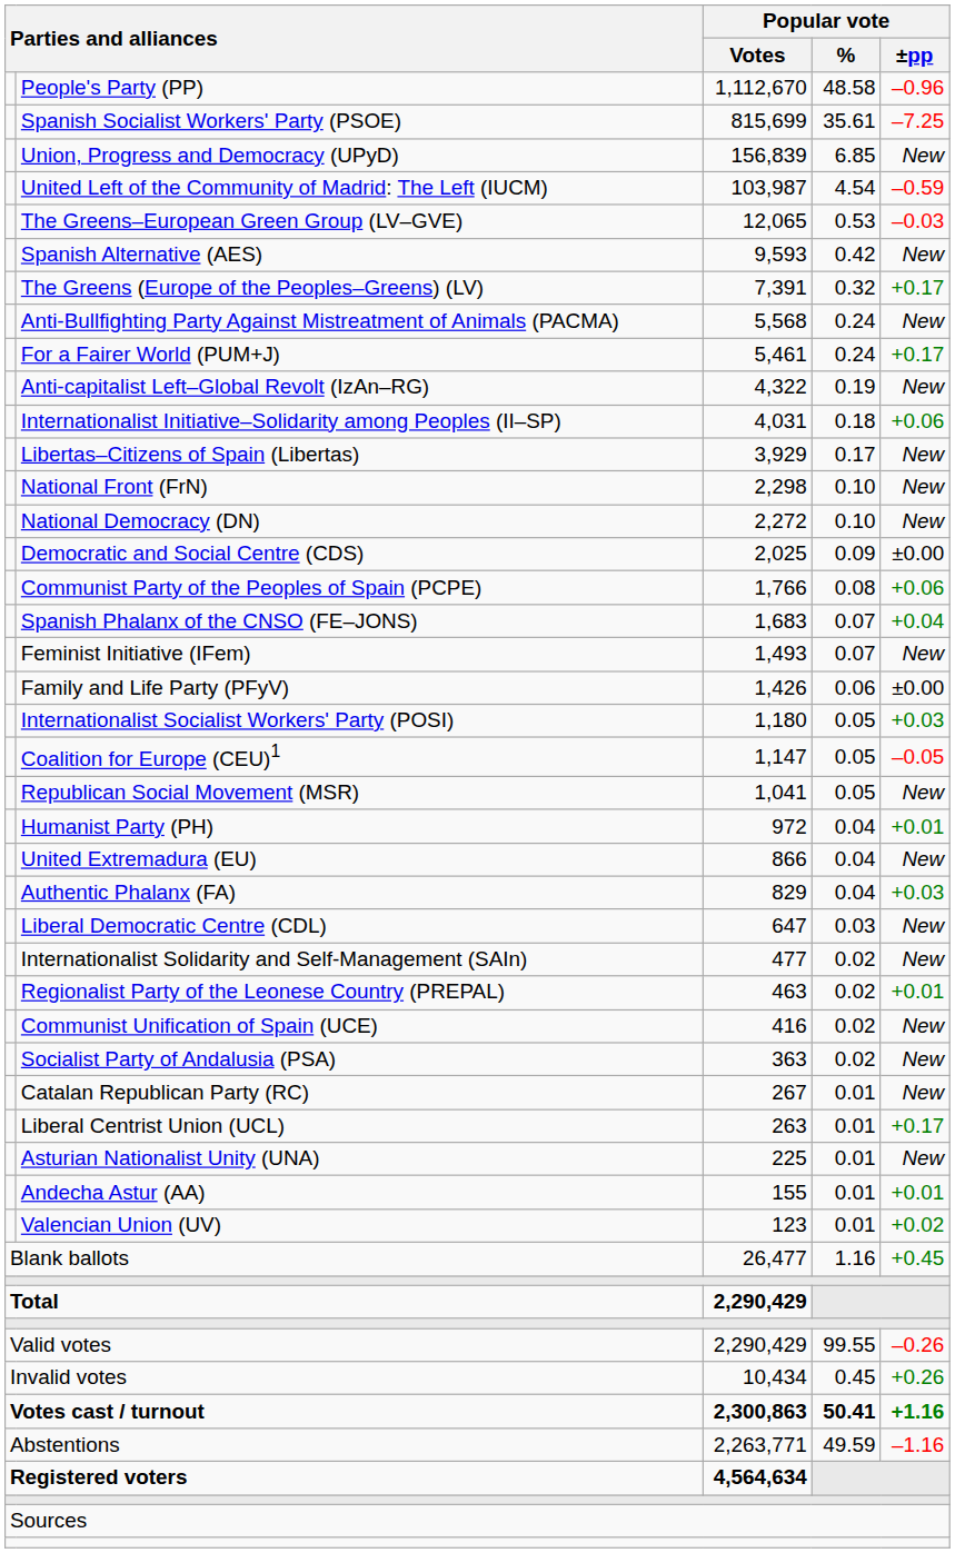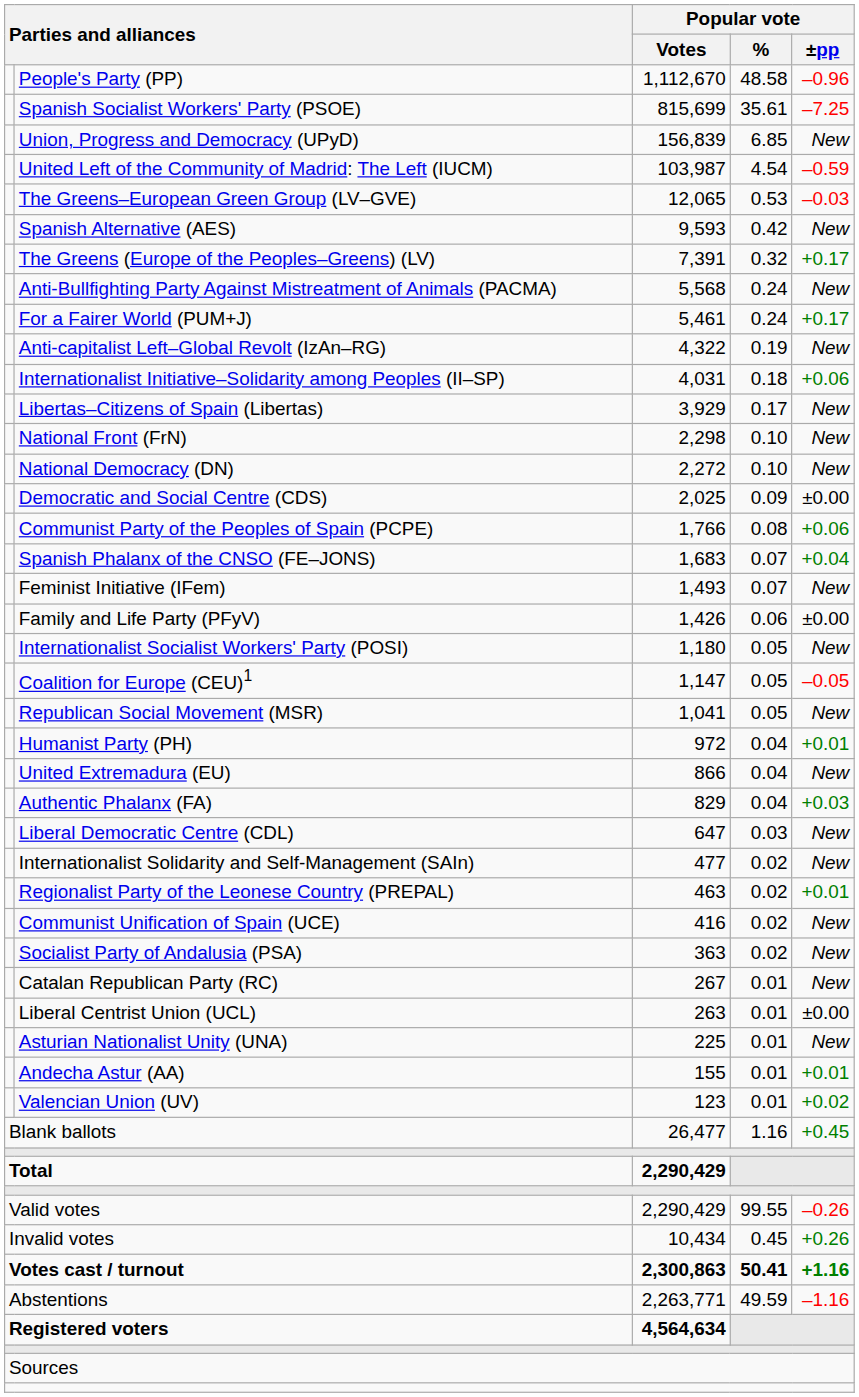Internationalist Socialist Workers' Party (POSI) | Popular vote / ±pp: +0.03 -> New
Liberal Centrist Union (UCL) | Popular vote / ±pp: +0.17 -> ±0.00
